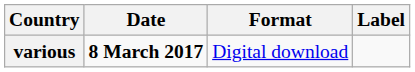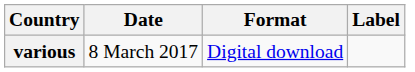various | Date: bold -> normal
